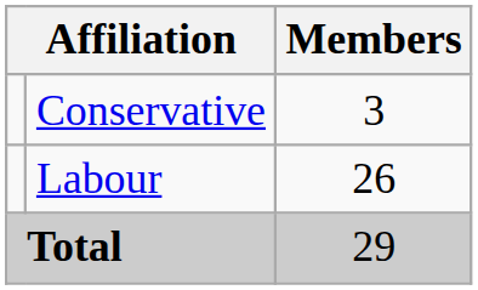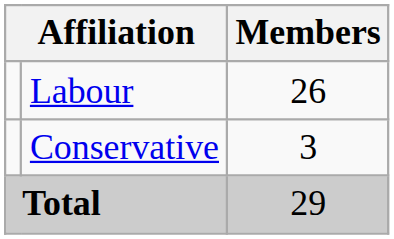rows swapped: Labour <-> Conservative
